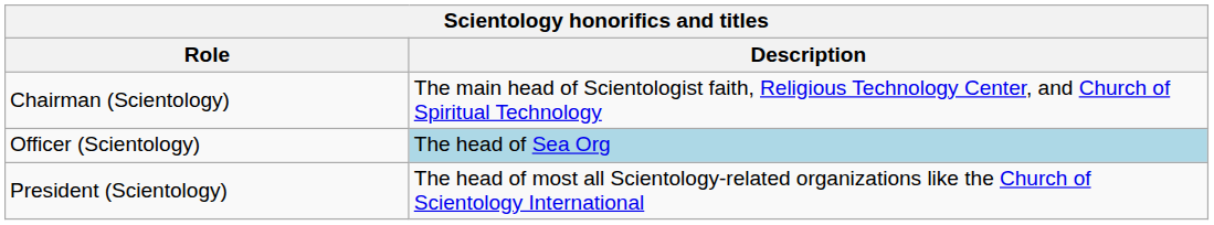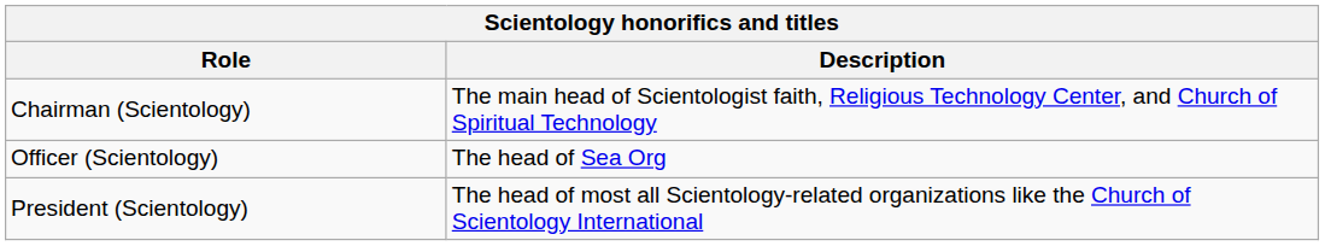Officer (Scientology) | Description: lightblue background -> no background
